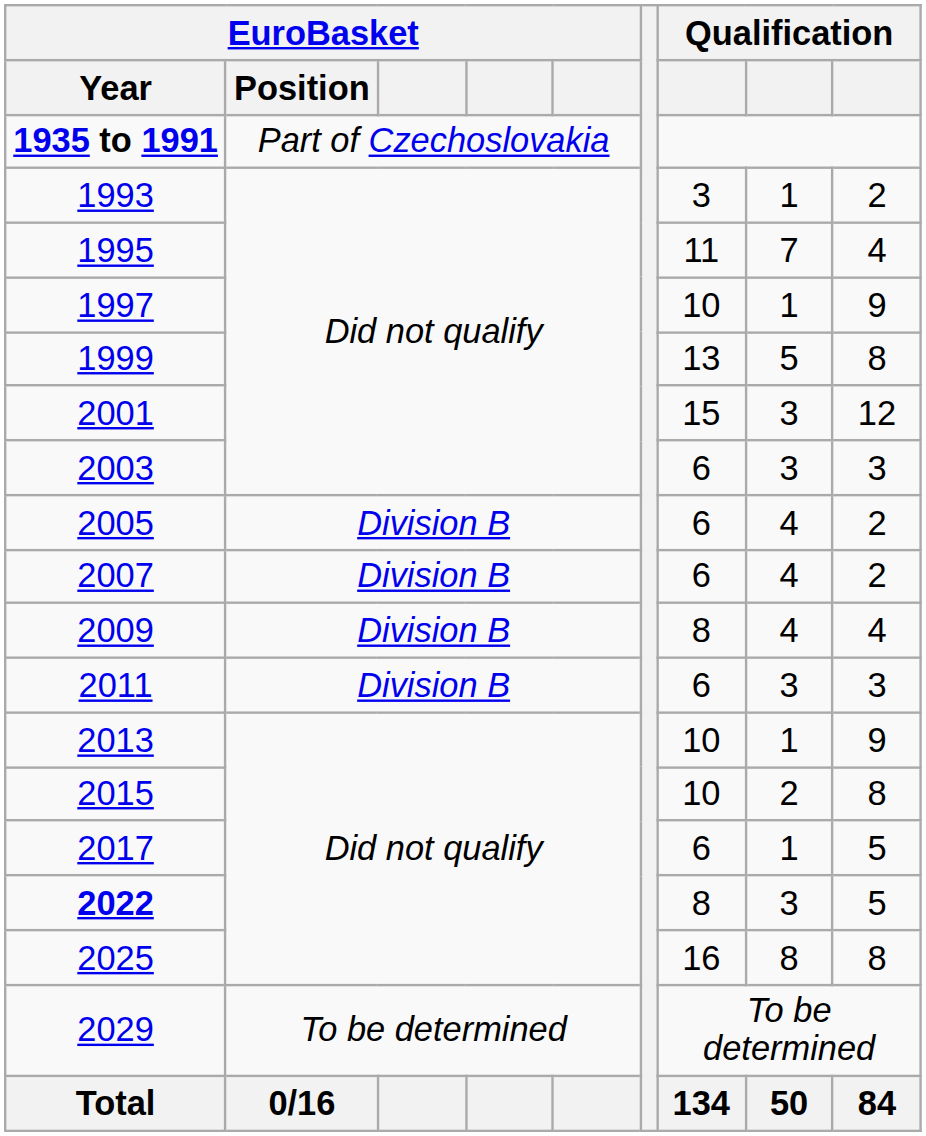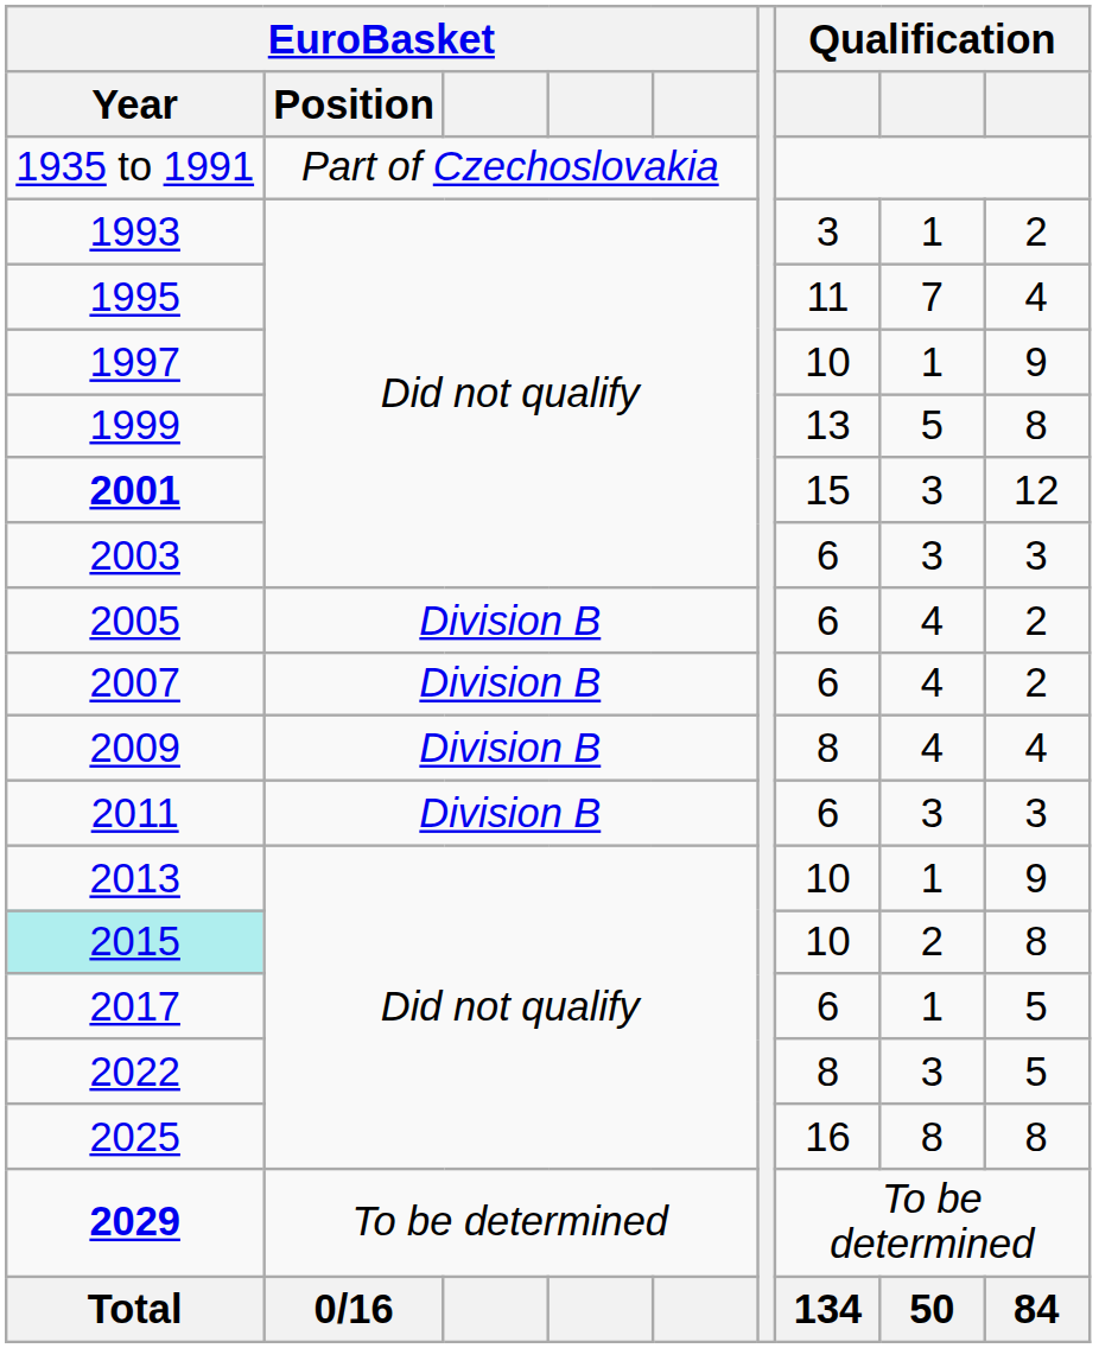1935 to 1991 | EuroBasket / Year: bold -> normal
2001 | EuroBasket / Year: normal -> bold
2015 | EuroBasket / Year: no background -> paleturquoise background
2022 | EuroBasket / Year: bold -> normal
2029 | EuroBasket / Year: normal -> bold
